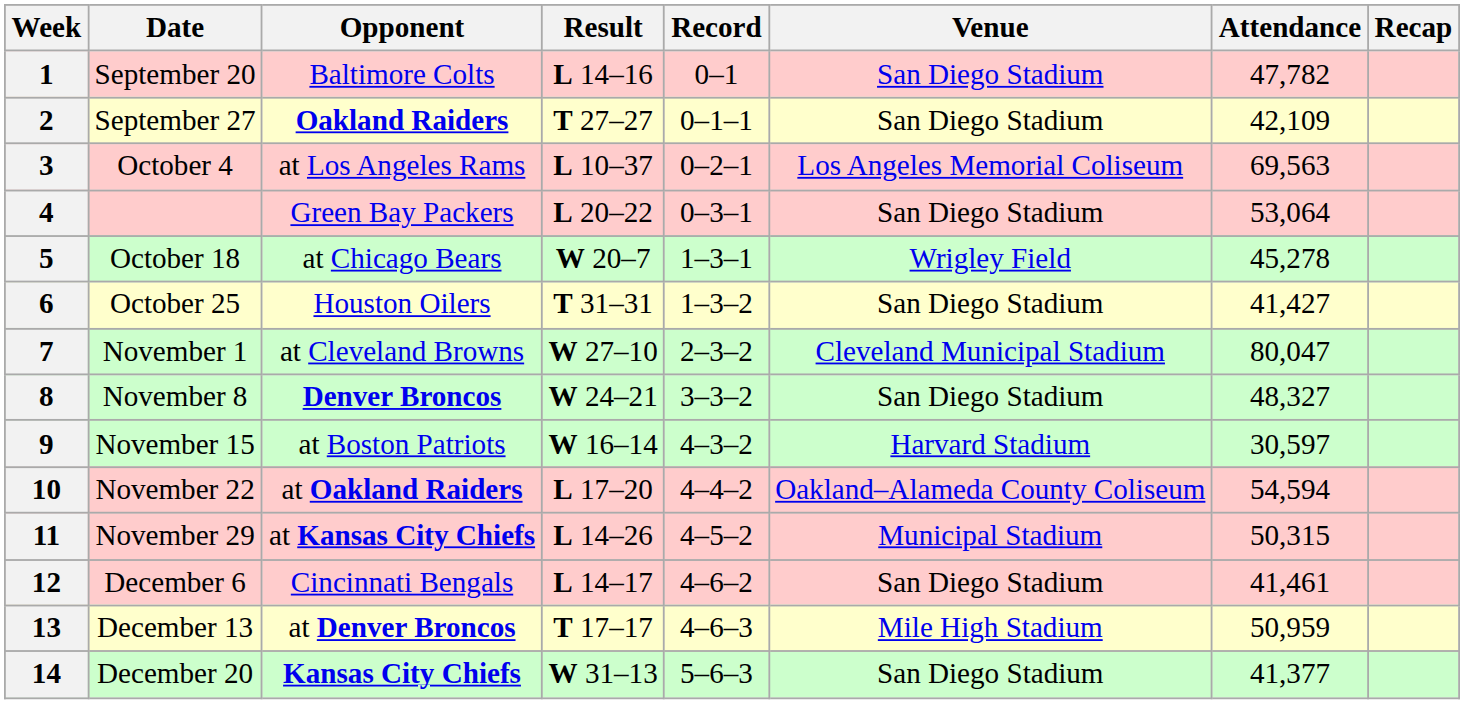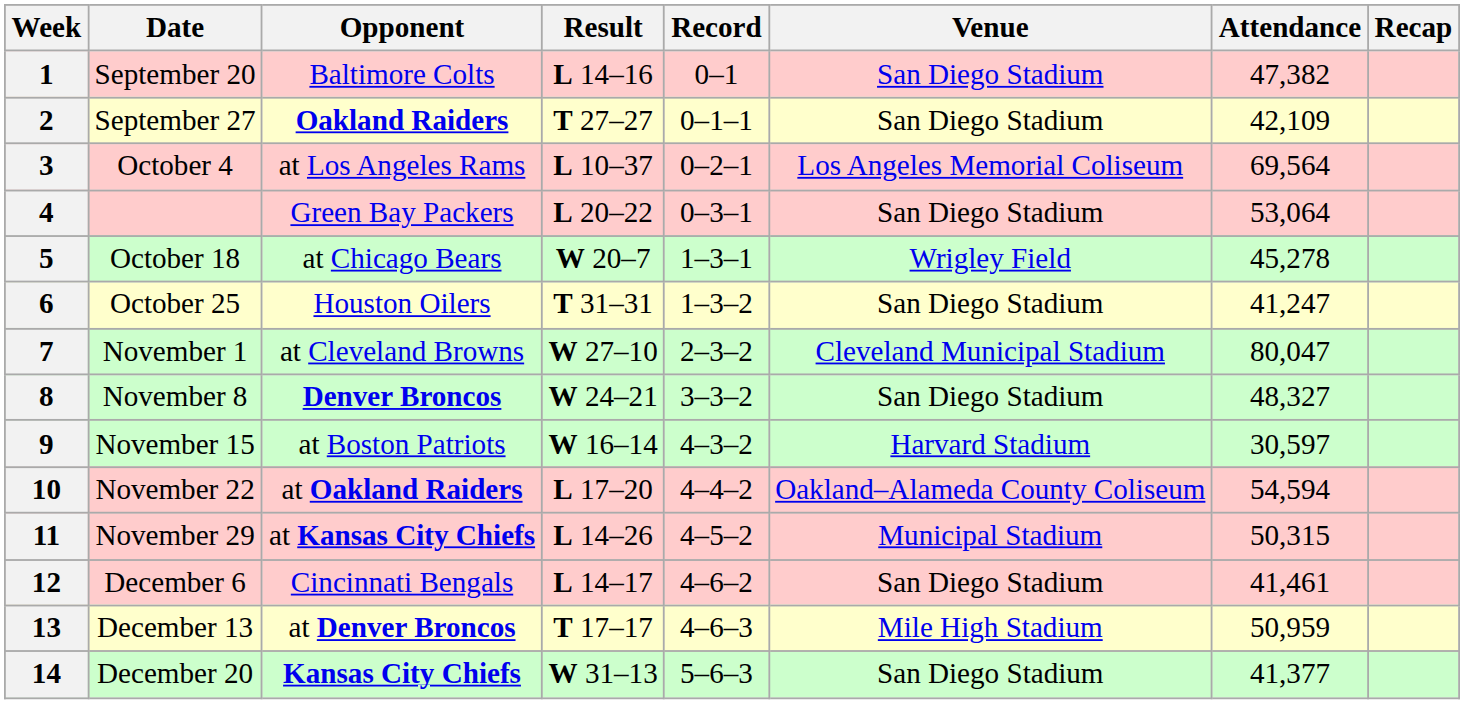1 | Attendance: 47,782 -> 47,382
3 | Attendance: 69,563 -> 69,564
6 | Attendance: 41,427 -> 41,247
